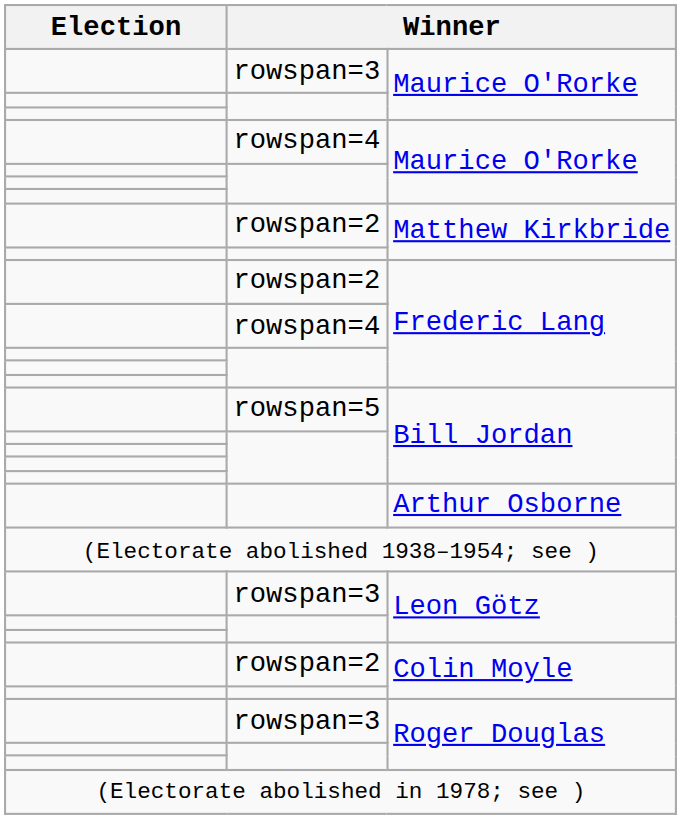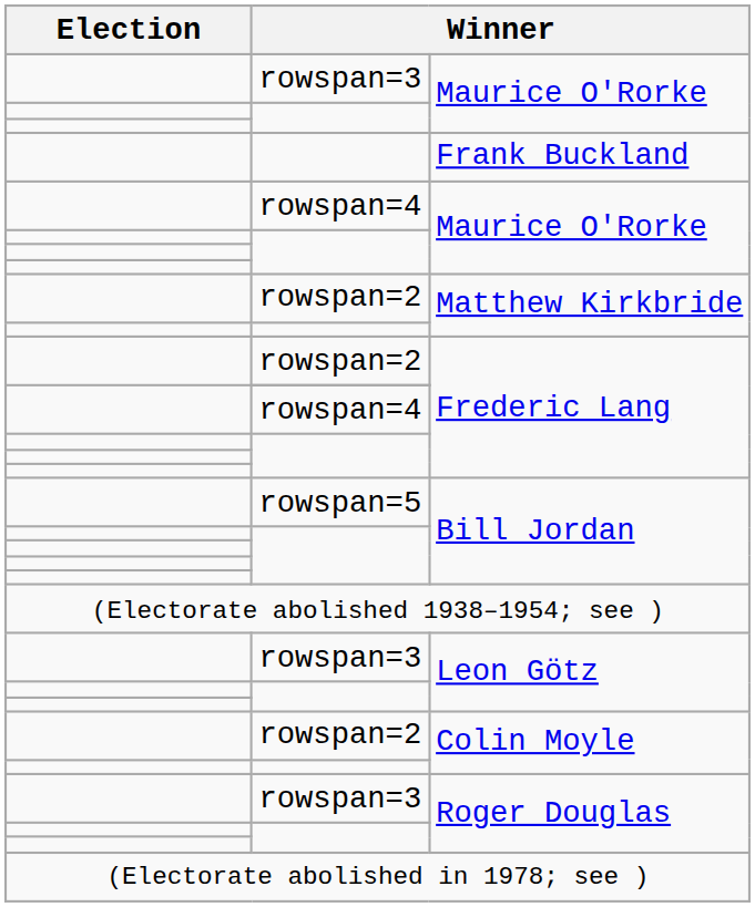+ row: Frank Buckland
- row: Arthur Osborne
